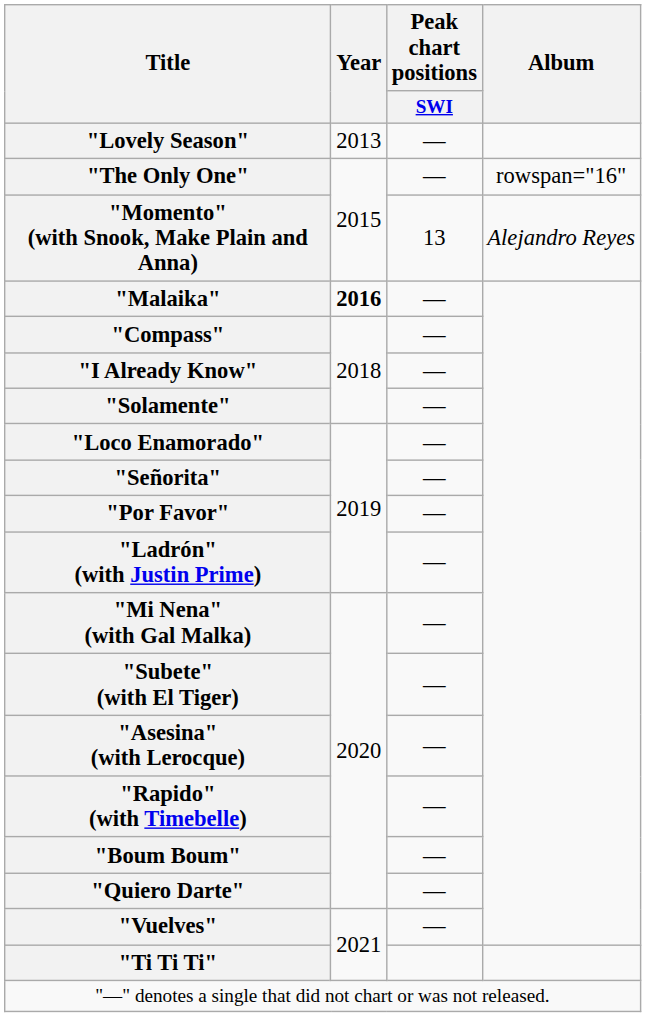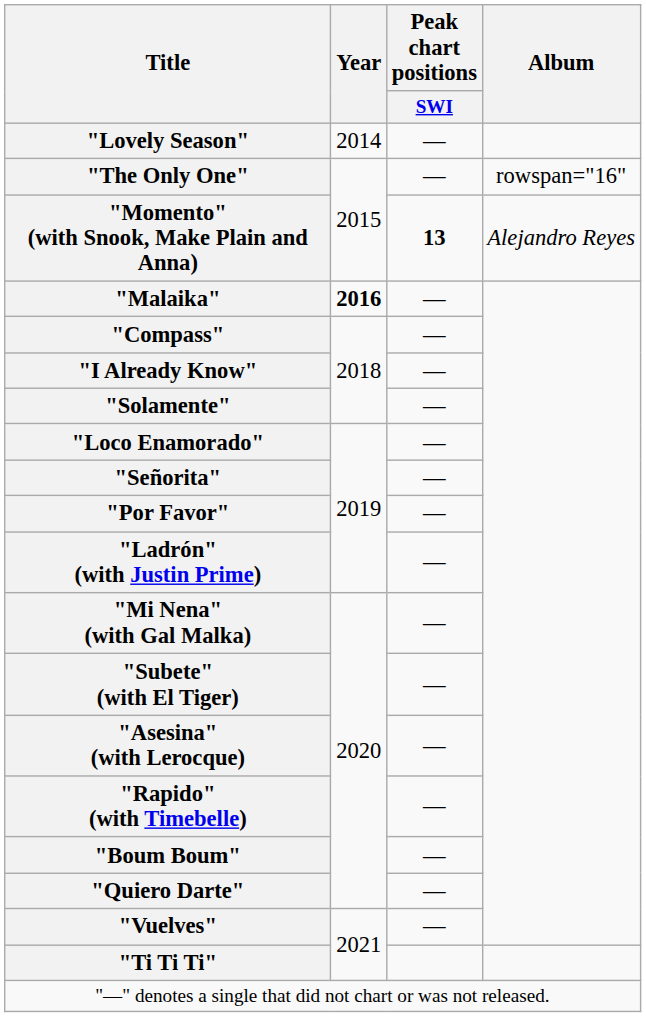"Lovely Season" | Year: 2013 -> 2014
"Momento" (with Snook, Make Plain and Anna) | Peak chart positions / SWI: normal -> bold
